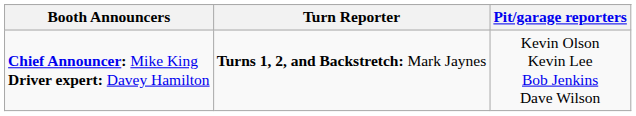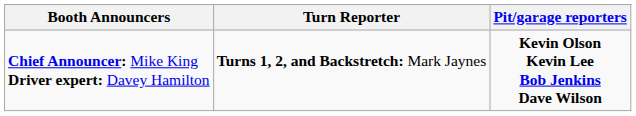Chief Announcer: Mike King Driver expert: Davey Hamilton | Pit/garage reporters: normal -> bold
